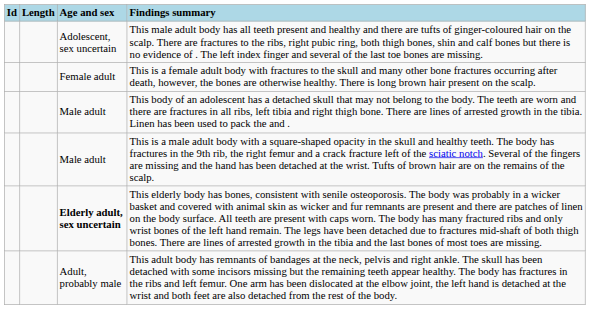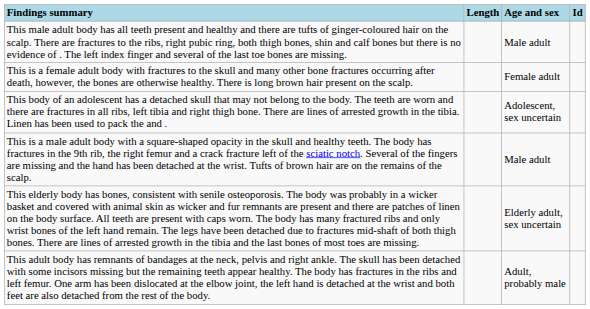columns swapped: Id <-> Findings summary
row 2 | Age and sex: Adolescent, sex uncertain -> Male adult
row 4 | Age and sex: Male adult -> Adolescent, sex uncertain
row 6 | Age and sex: bold -> normal
